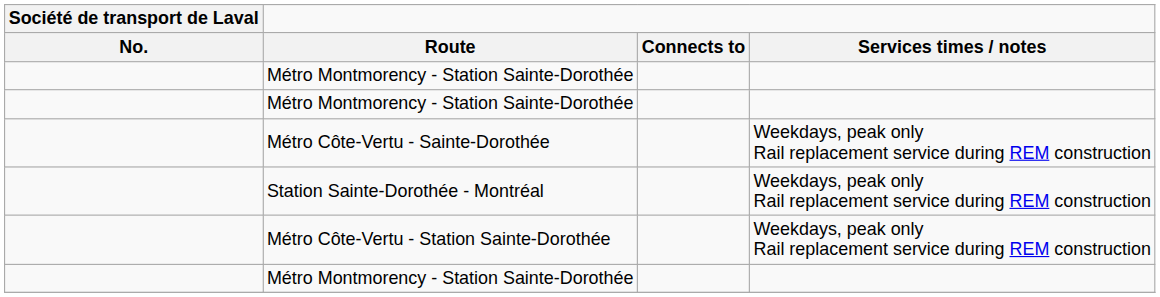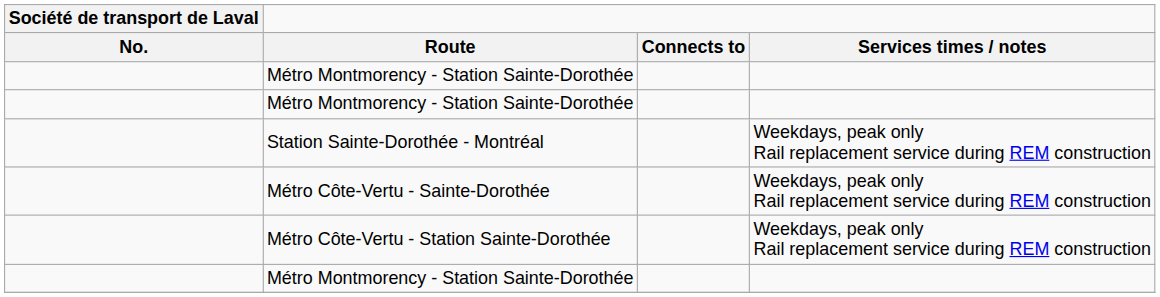rows swapped: Métro Côte-Vertu - Sainte-Dorothée <-> Station Sainte-Dorothée - Montréal
